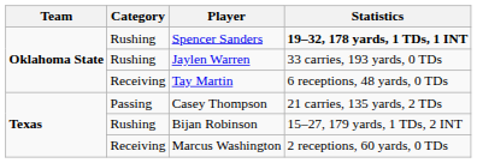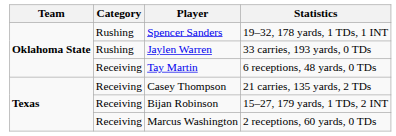Spencer Sanders | Statistics: bold -> normal
Casey Thompson | Category: Passing -> Receiving
Bijan Robinson | Category: Rushing -> Receiving
